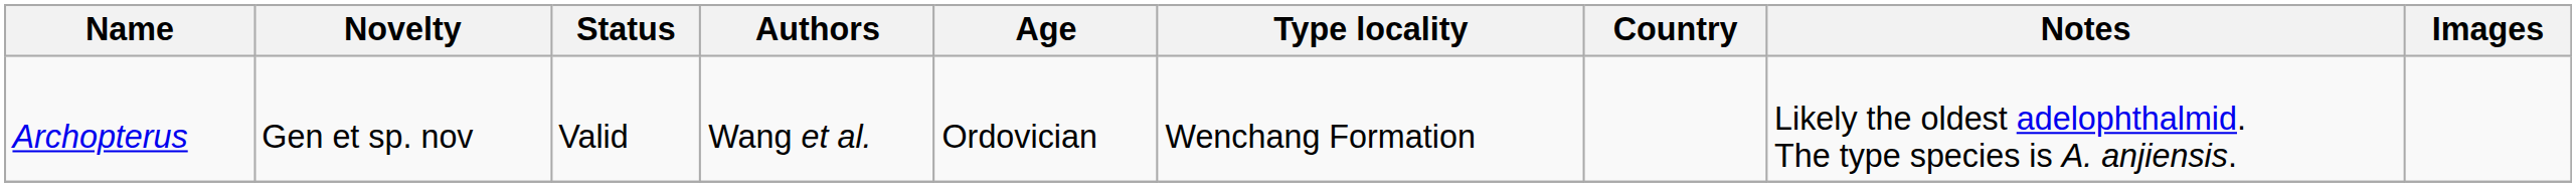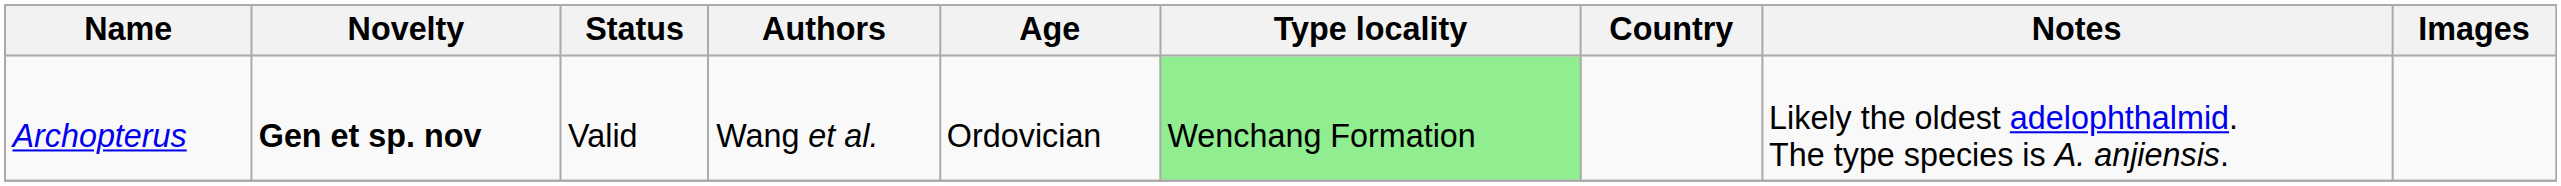Archopterus | Novelty: normal -> bold
Archopterus | Type locality: no background -> lightgreen background
